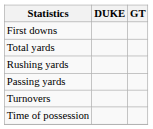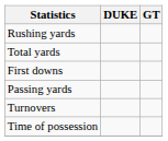rows swapped: First downs <-> Rushing yards
